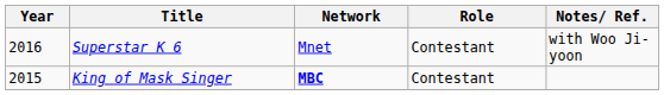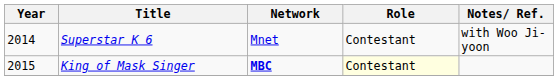Superstar K 6 | Year: 2016 -> 2014
King of Mask Singer | Role: no background -> lightyellow background
